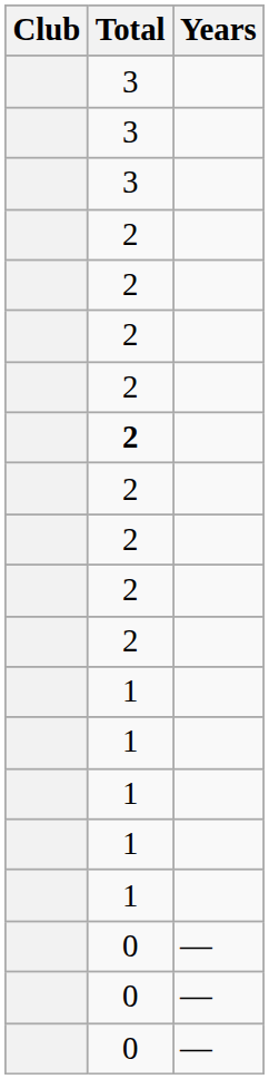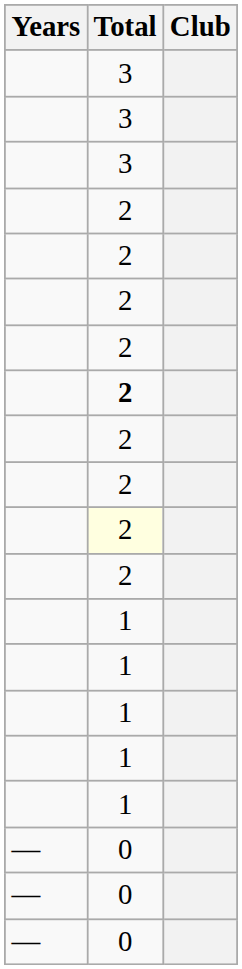columns swapped: Club <-> Years
row 12 | Total: no background -> lightyellow background
